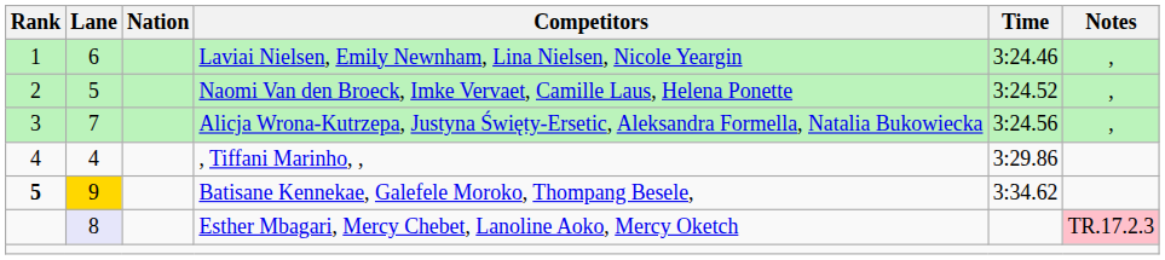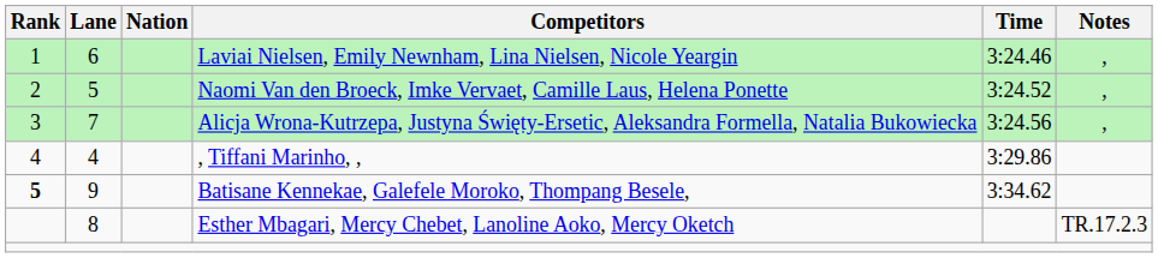Batisane Kennekae, Galefele Moroko, Thompang Besele, | Lane: gold background -> no background
Esther Mbagari, Mercy Chebet, Lanoline Aoko, Mercy Oketch | Lane: lavender background -> no background
Esther Mbagari, Mercy Chebet, Lanoline Aoko, Mercy Oketch | Notes: pink background -> no background
